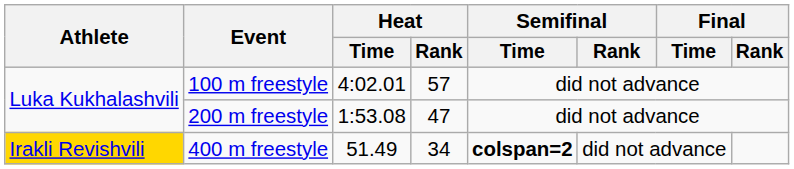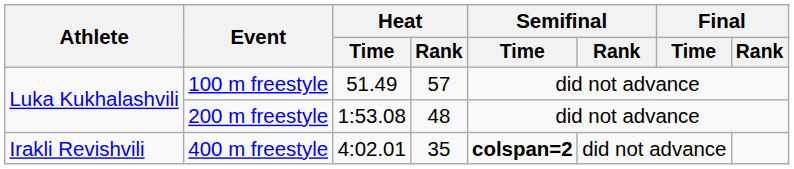100 m freestyle | Heat / Time: 4:02.01 -> 51.49
200 m freestyle | Heat / Rank: 47 -> 48
400 m freestyle | Athlete: gold background -> no background
400 m freestyle | Heat / Time: 51.49 -> 4:02.01
400 m freestyle | Heat / Rank: 34 -> 35
